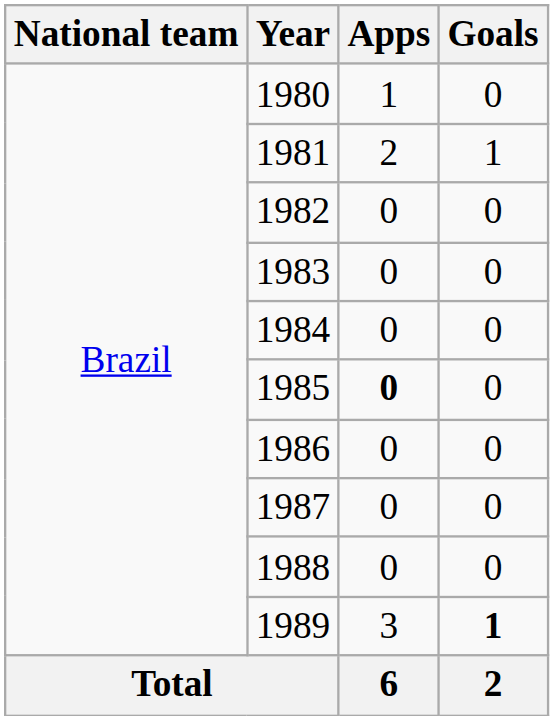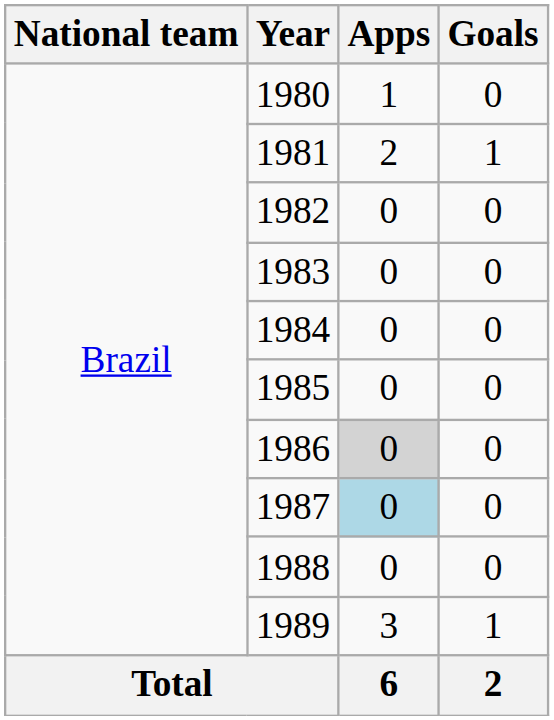1985 | Apps: bold -> normal
1986 | Apps: no background -> lightgrey background
1987 | Apps: no background -> lightblue background
1989 | Goals: bold -> normal
